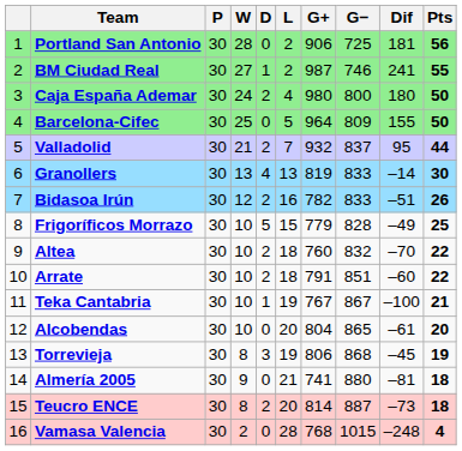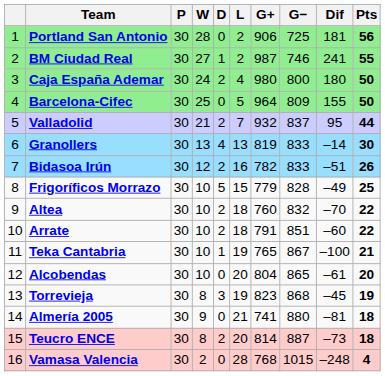Teka Cantabria | G+: 767 -> 765
Torrevieja | G+: 806 -> 823
